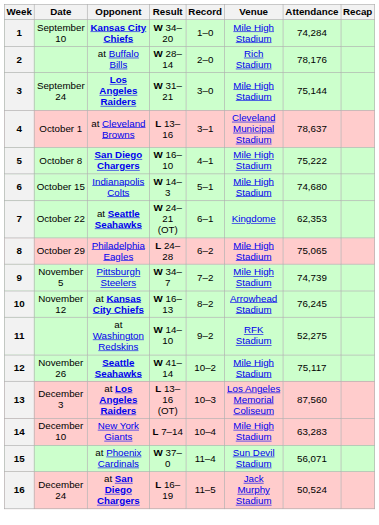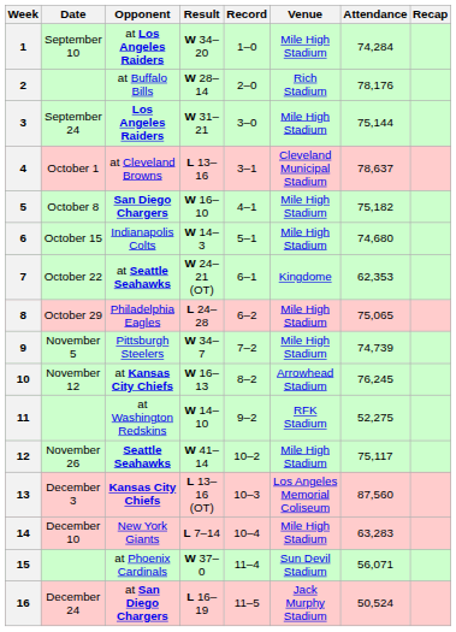1 | Opponent: Kansas City Chiefs -> at Los Angeles Raiders
5 | Attendance: 75,222 -> 75,182
13 | Opponent: at Los Angeles Raiders -> Kansas City Chiefs
